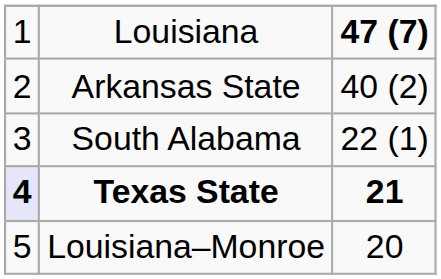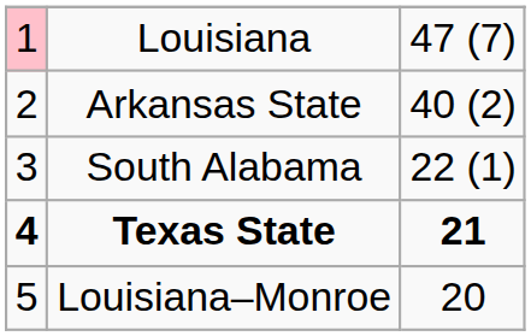Louisiana | column 1: no background -> pink background
Louisiana | column 3: bold -> normal
Texas State | column 1: lavender background -> no background
